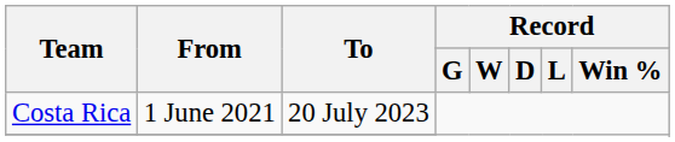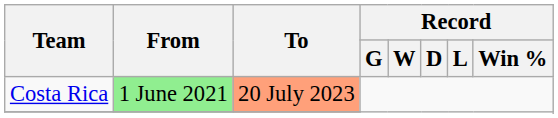Costa Rica | From: no background -> lightgreen background
Costa Rica | To: no background -> lightsalmon background
